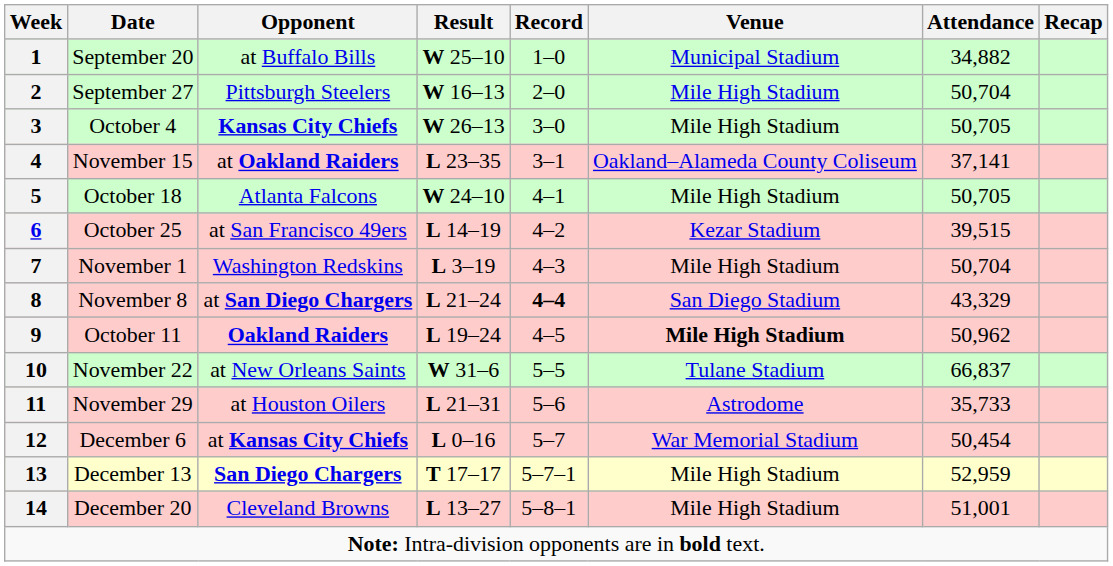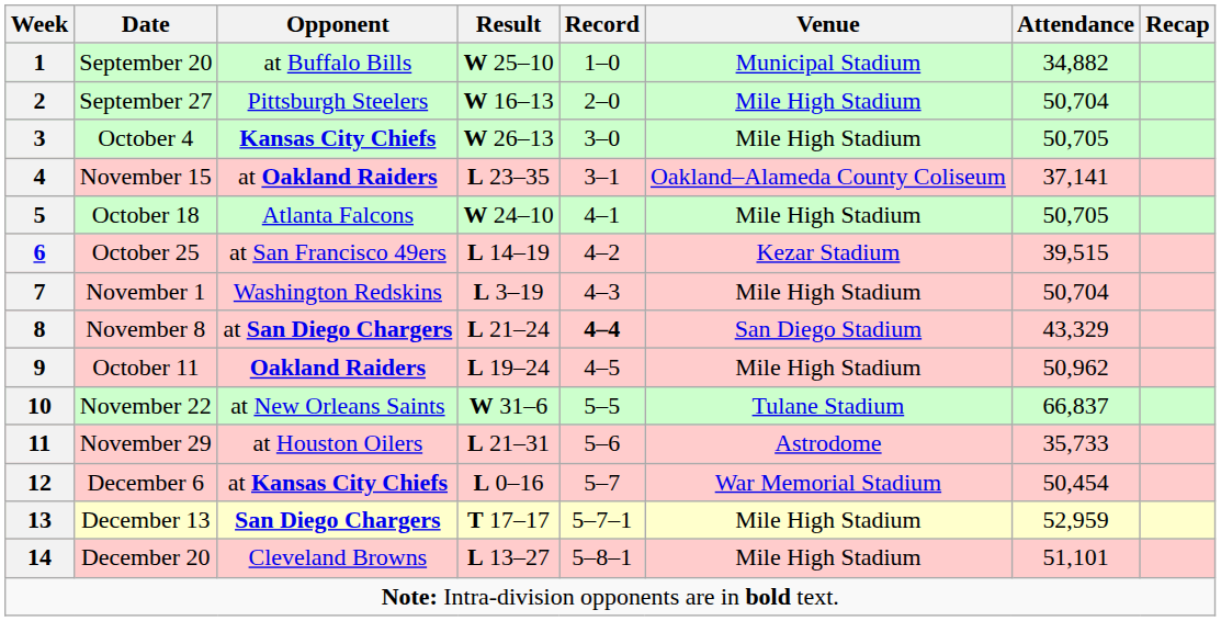9 | Venue: bold -> normal
14 | Attendance: 51,001 -> 51,101
